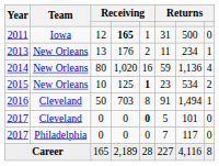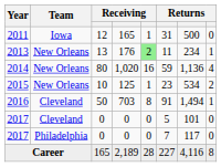2011 | column 4: bold -> normal
2013 | column 5: no background -> lightgreen background
2015 | column 5: bold -> normal
2017 / Cleveland | column 5: bold -> normal
2017 / Philadelphia | column 8: lightyellow background -> no background
